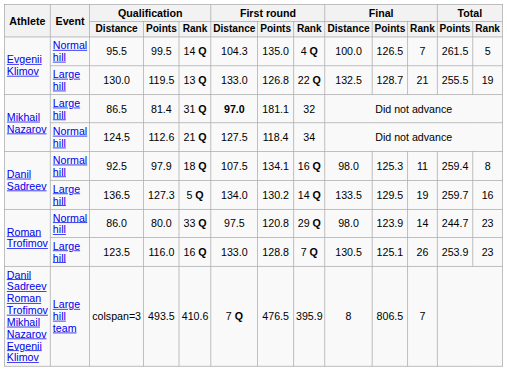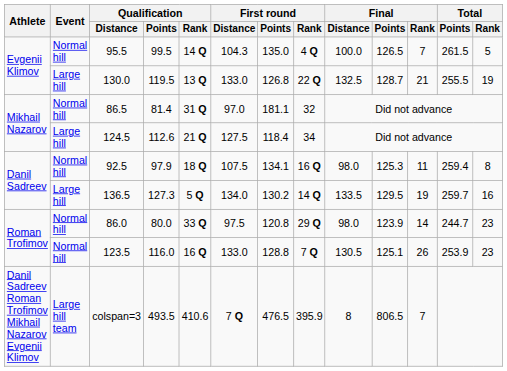86.5 | Event: Large hill -> Normal hill
86.5 | First round / Distance: bold -> normal
124.5 | Event: Normal hill -> Large hill
123.5 | Event: Large hill -> Normal hill
